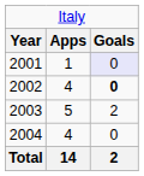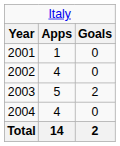2001 | column 3: lavender background -> no background
2002 | column 3: bold -> normal
